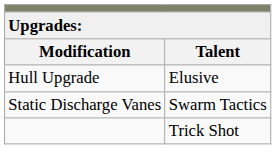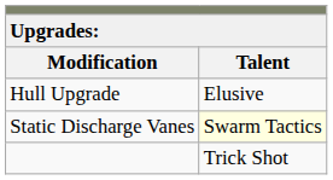Static Discharge Vanes | column 2: no background -> lightyellow background
